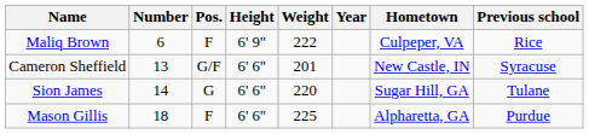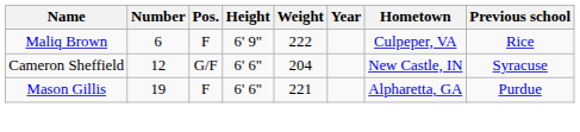Cameron Sheffield | Number: 13 -> 12
Cameron Sheffield | Weight: 201 -> 204
- row: Sion James | 14 | G | 6' 6" | 220 | Sugar Hill, GA | Tulane
Mason Gillis | Number: 18 -> 19
Mason Gillis | Weight: 225 -> 221
